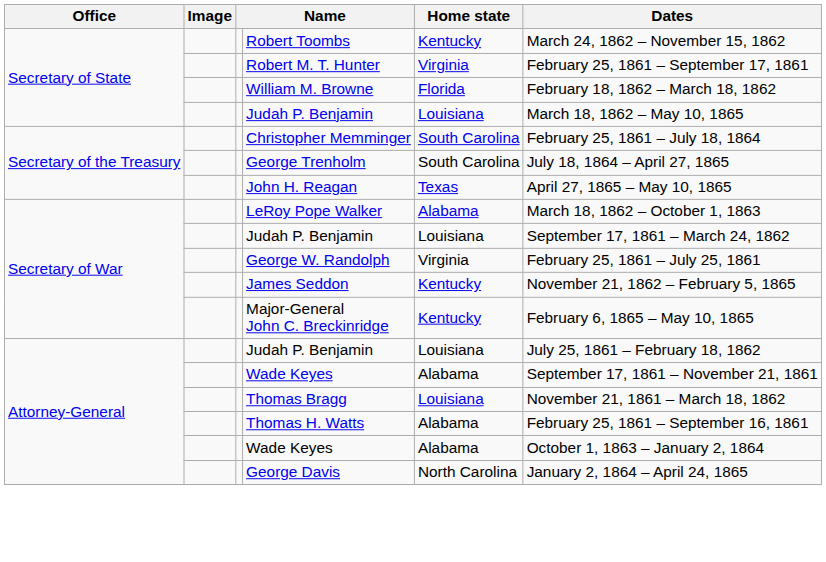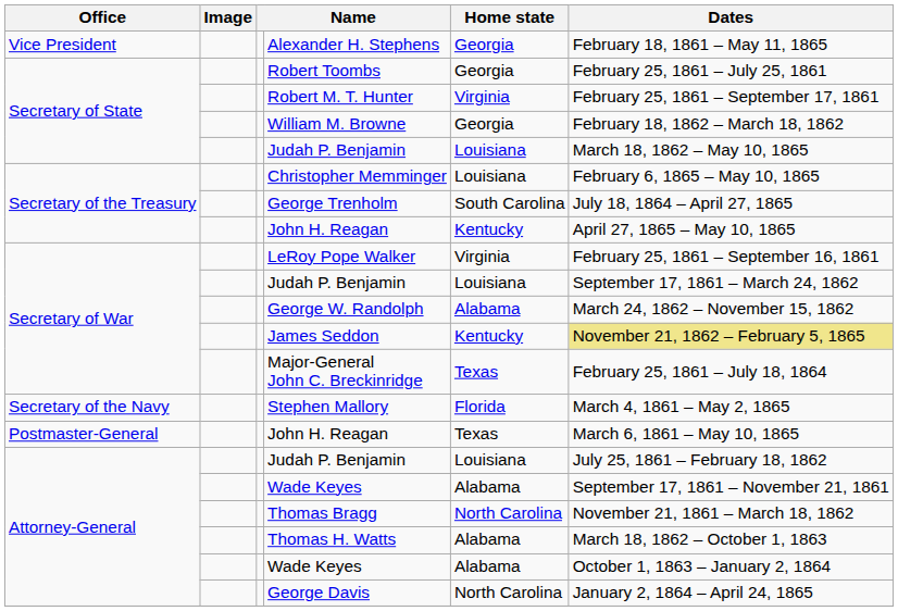+ row: Vice President | Alexander H. Stephens | Georgia | February 18, 1861 – May 11, 1865
Robert Toombs | Home state: Kentucky -> Georgia
Robert Toombs | Dates: March 24, 1862 – November 15, 1862 -> February 25, 1861 – July 25, 1861
William M. Browne | Home state: Florida -> Georgia
Christopher Memminger | Home state: South Carolina -> Louisiana
Christopher Memminger | Dates: February 25, 1861 – July 18, 1864 -> February 6, 1865 – May 10, 1865
Secretary of the Treasury / John H. Reagan | Home state: Texas -> Kentucky
LeRoy Pope Walker | Home state: Alabama -> Virginia
LeRoy Pope Walker | Dates: March 18, 1862 – October 1, 1863 -> February 25, 1861 – September 16, 1861
George W. Randolph | Home state: Virginia -> Alabama
George W. Randolph | Dates: February 25, 1861 – July 25, 1861 -> March 24, 1862 – November 15, 1862
James Seddon | Dates: no background -> khaki background
Major-General John C. Breckinridge | Home state: Kentucky -> Texas
Major-General John C. Breckinridge | Dates: February 6, 1865 – May 10, 1865 -> February 25, 1861 – July 18, 1864
+ row: Secretary of the Navy | Stephen Mallory | Florida | March 4, 1861 – May 2, 1865
+ row: Postmaster-General | John H. Reagan | Texas | March 6, 1861 – May 10, 1865
Thomas Bragg | Home state: Louisiana -> North Carolina
Thomas H. Watts | Dates: February 25, 1861 – September 16, 1861 -> March 18, 1862 – October 1, 1863
